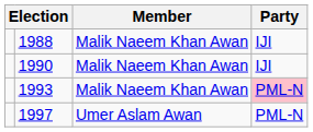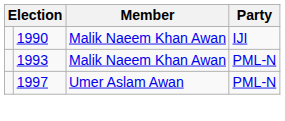- row: 1988 | Malik Naeem Khan Awan | IJI
1993 | Party: pink background -> no background
